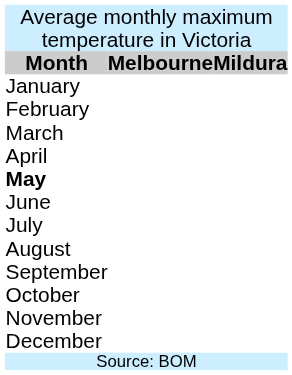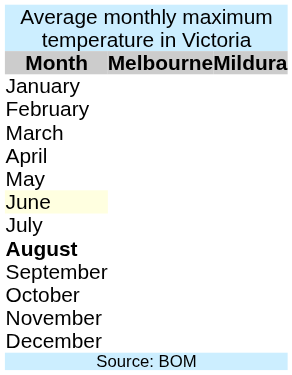May | column 1: bold -> normal
June | column 1: no background -> lightyellow background
August | column 1: normal -> bold
